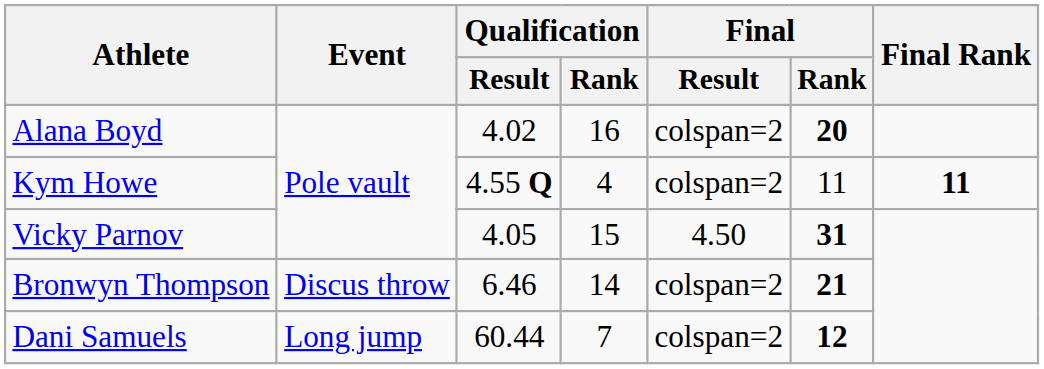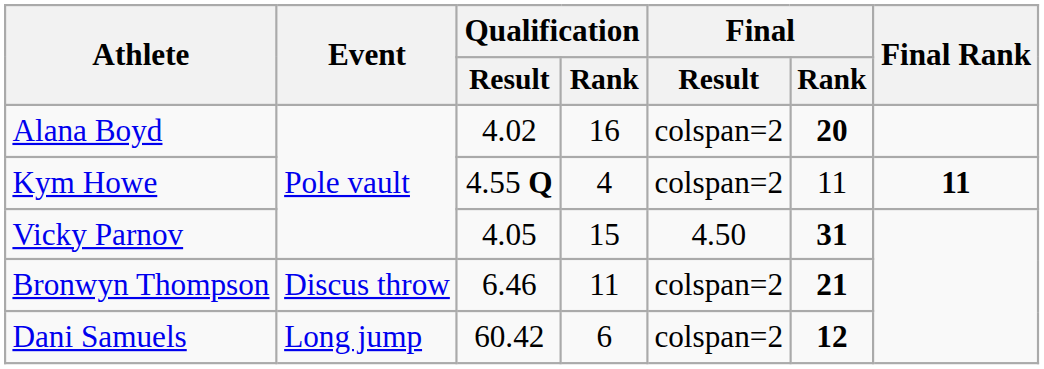Bronwyn Thompson | Qualification / Rank: 14 -> 11
Dani Samuels | Qualification / Result: 60.44 -> 60.42
Dani Samuels | Qualification / Rank: 7 -> 6
